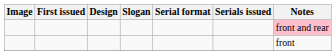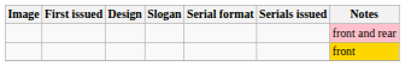row 3 | Notes: no background -> gold background
